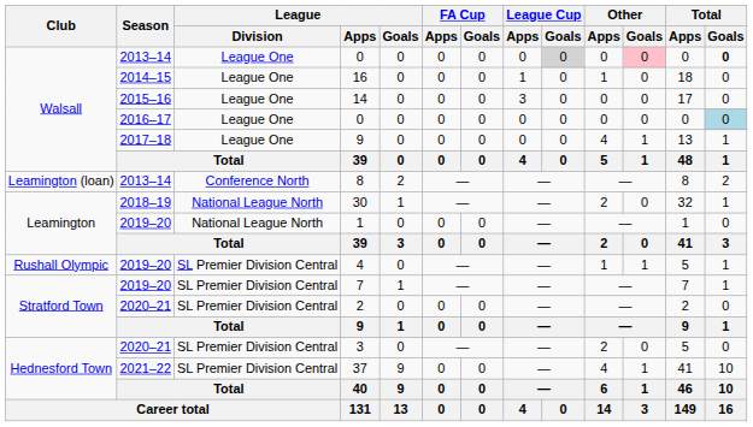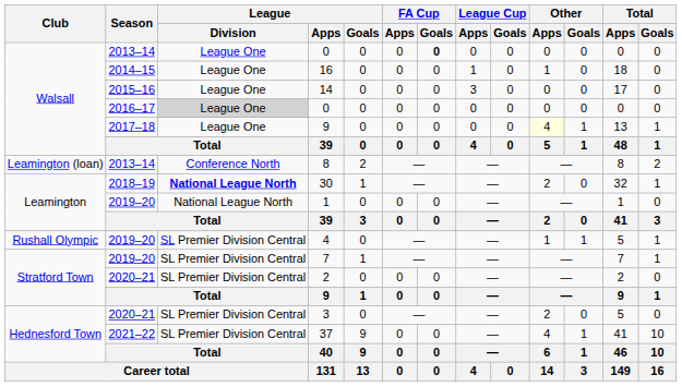2013–14 / 0 | FA Cup / Goals: normal -> bold
2013–14 / 0 | League Cup / Goals: lightgrey background -> no background
2013–14 / 0 | Other / Goals: pink background -> no background
2013–14 / 0 | Total / Goals: bold -> normal
2016–17 / 0 | League / Division: no background -> lightgrey background
2016–17 / 0 | Total / Goals: lightblue background -> no background
2017–18 / 9 | Other / Apps: no background -> lightyellow background
30 | League / Division: normal -> bold
